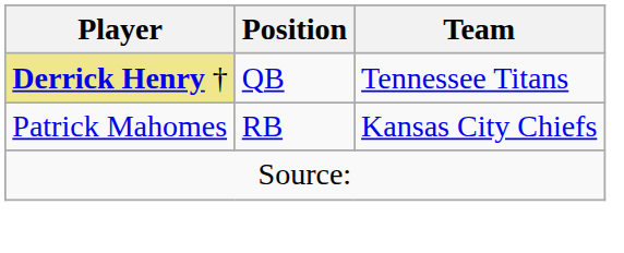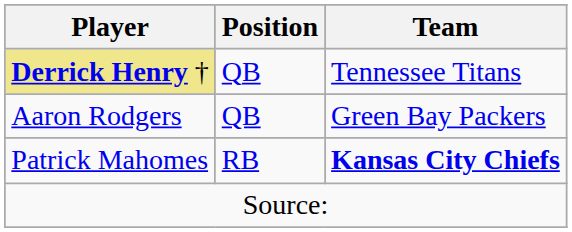+ row: Aaron Rodgers | QB | Green Bay Packers
Patrick Mahomes | Team: normal -> bold
